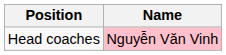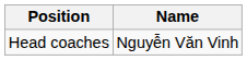Head coaches | Name: pink background -> no background
